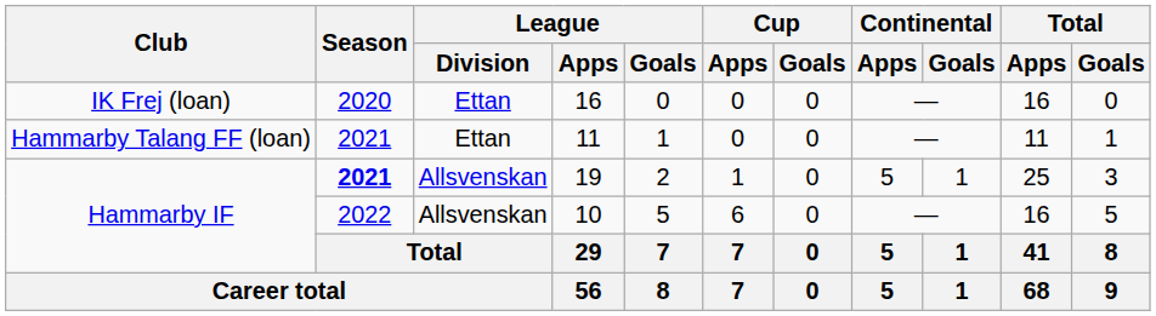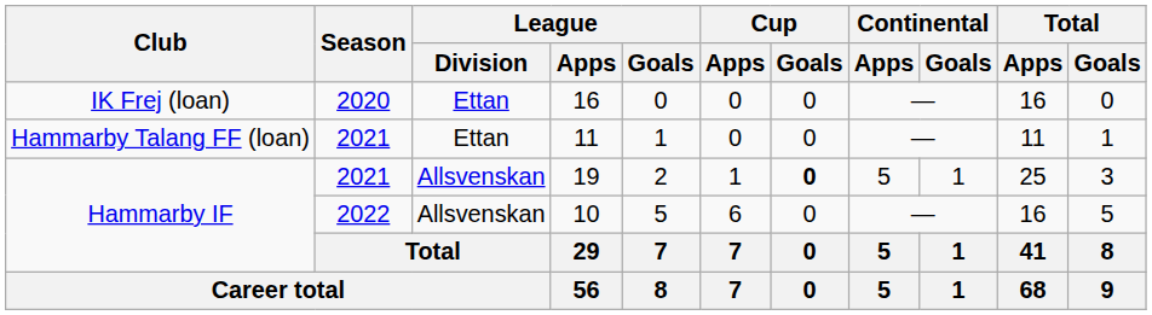19 | Season: bold -> normal
19 | Cup / Goals: normal -> bold
